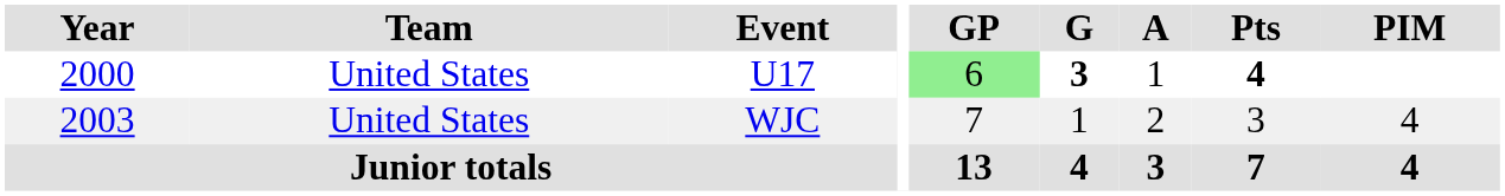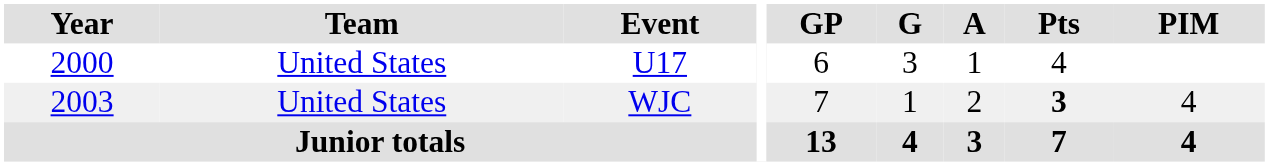U17 | GP: lightgreen background -> no background
U17 | G: bold -> normal
U17 | Pts: bold -> normal
WJC | Pts: normal -> bold
